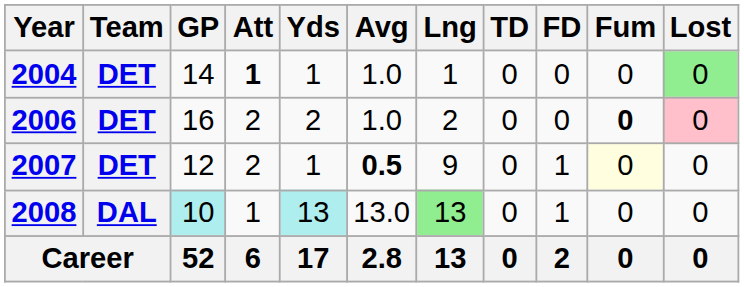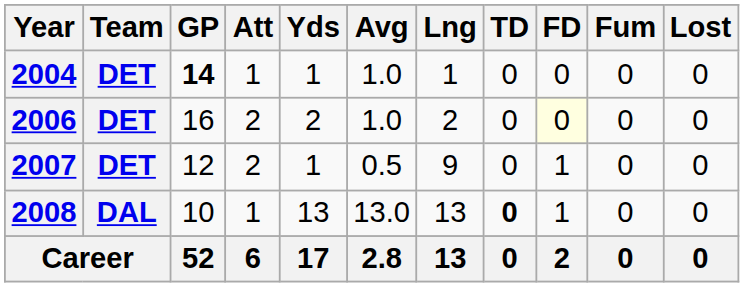2004 | GP: normal -> bold
2004 | Att: bold -> normal
2004 | Lost: lightgreen background -> no background
2006 | FD: no background -> lightyellow background
2006 | Fum: bold -> normal
2006 | Lost: pink background -> no background
2007 | Avg: bold -> normal
2007 | Fum: lightyellow background -> no background
2008 | GP: paleturquoise background -> no background
2008 | Yds: paleturquoise background -> no background
2008 | Lng: lightgreen background -> no background
2008 | TD: normal -> bold
